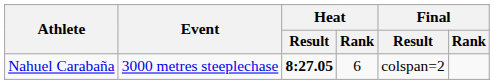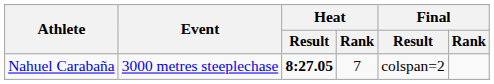Nahuel Carabaña | Heat / Rank: 6 -> 7
